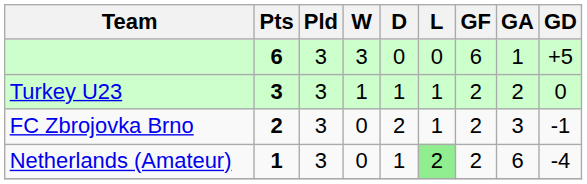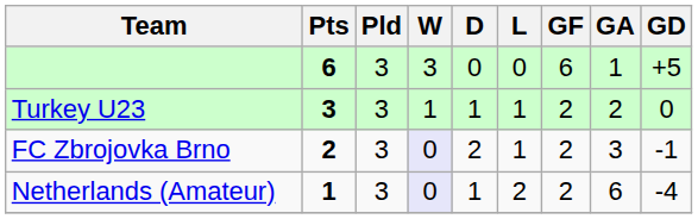FC Zbrojovka Brno | W: no background -> lavender background
Netherlands (Amateur) | W: no background -> lavender background
Netherlands (Amateur) | L: lightgreen background -> no background
